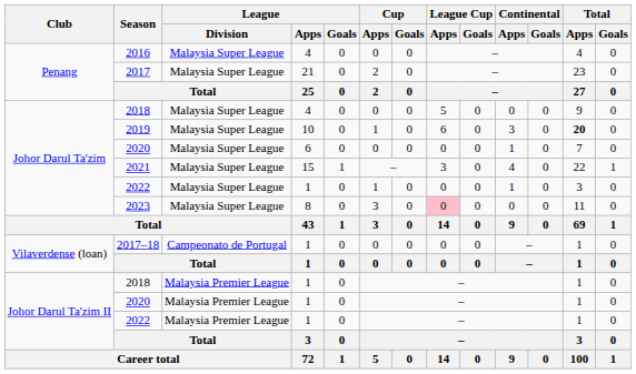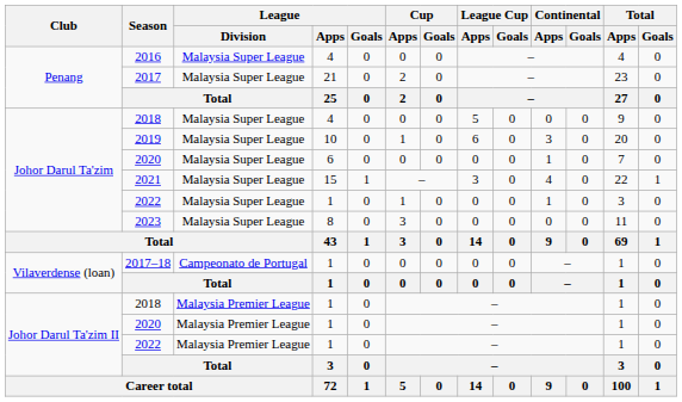2019 | Total / Apps: bold -> normal
2023 | League Cup / Apps: pink background -> no background
